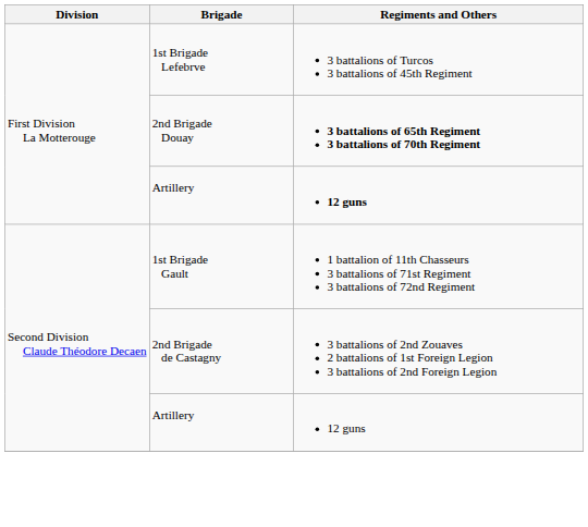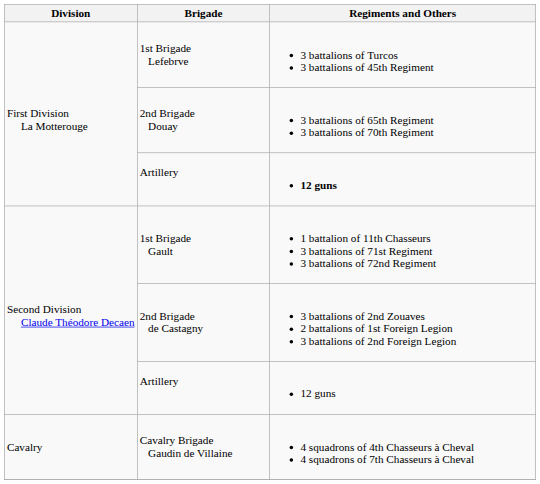2nd Brigade Douay | Regiments and Others: bold -> normal
+ row: Cavalry | Cavalry Brigade Gaudin de Villaine | 4 squadrons of 4th Chasseurs à Cheval 4 squadrons of 7th Chasseurs à Cheval
